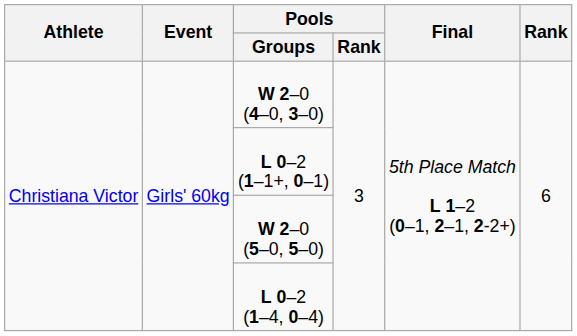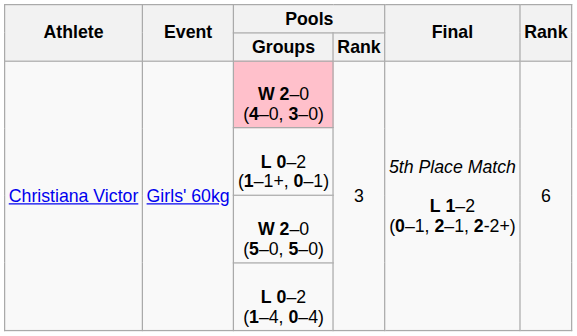W 2–0 (4–0, 3–0) | Pools / Groups: no background -> pink background
